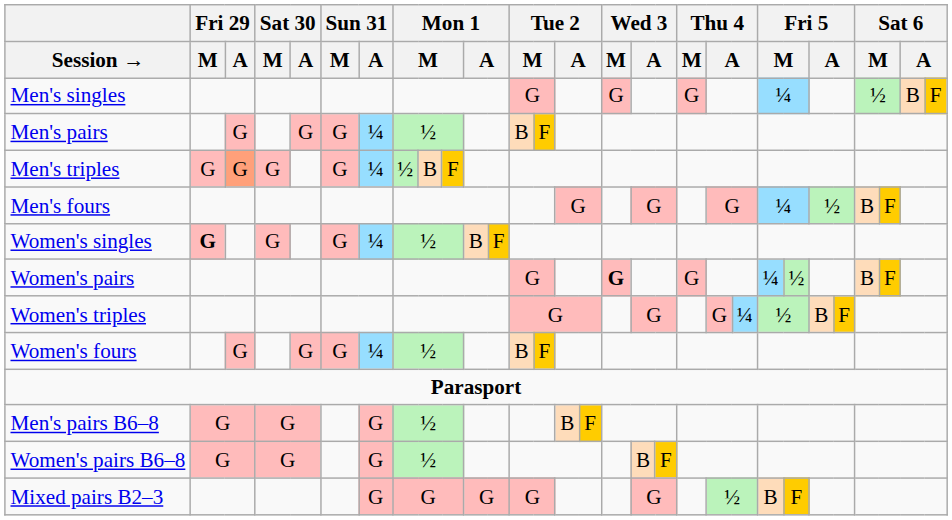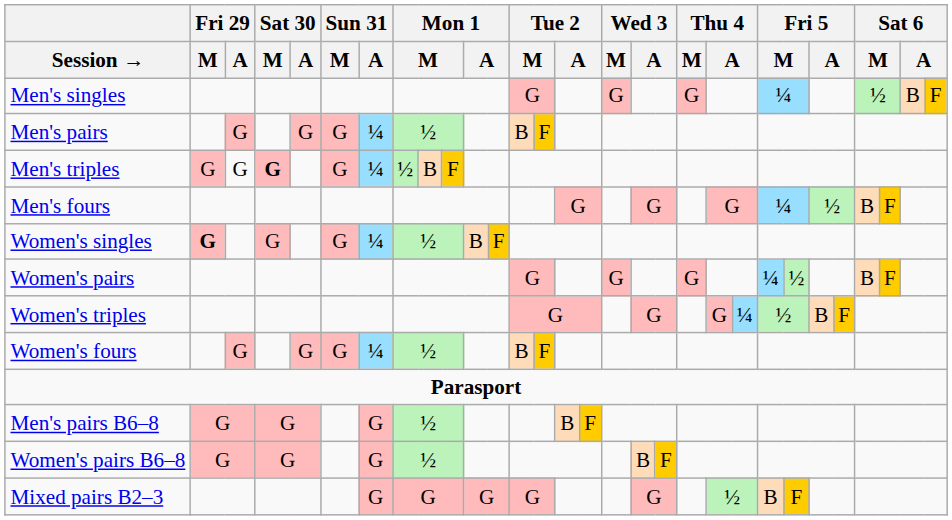Men's triples | Fri 29 / A: lightsalmon background -> no background
Men's triples | Sat 30 / M: normal -> bold
Women's pairs | Wed 3 / M: bold -> normal
